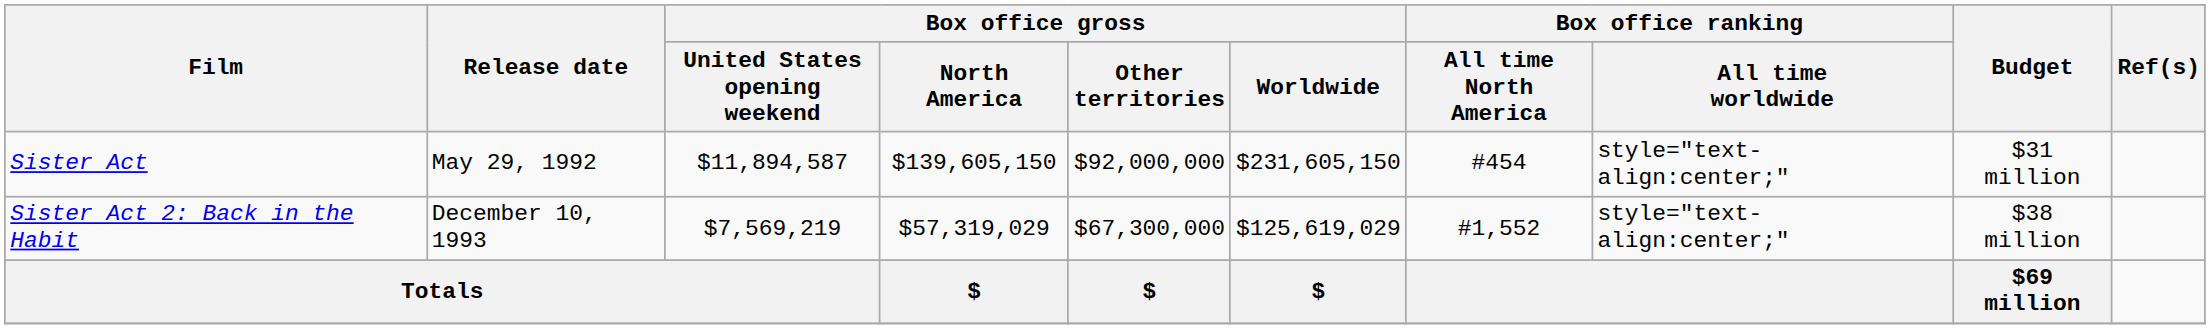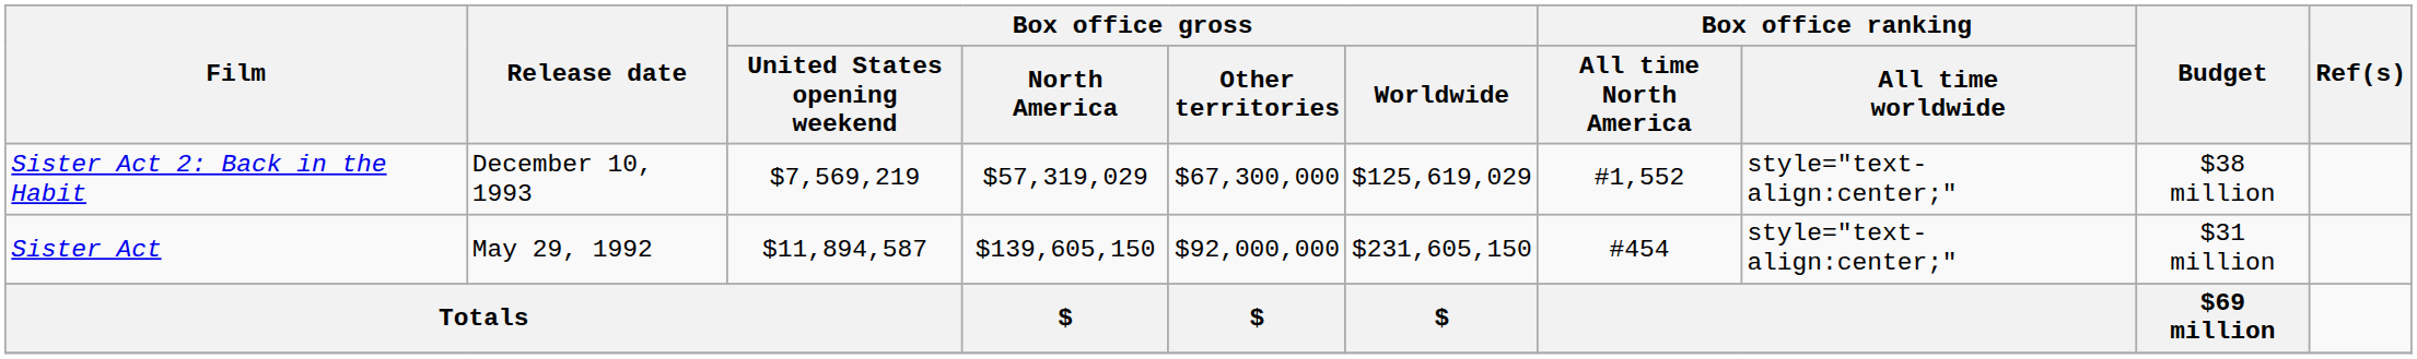rows swapped: Sister Act <-> Sister Act 2: Back in the Habit
